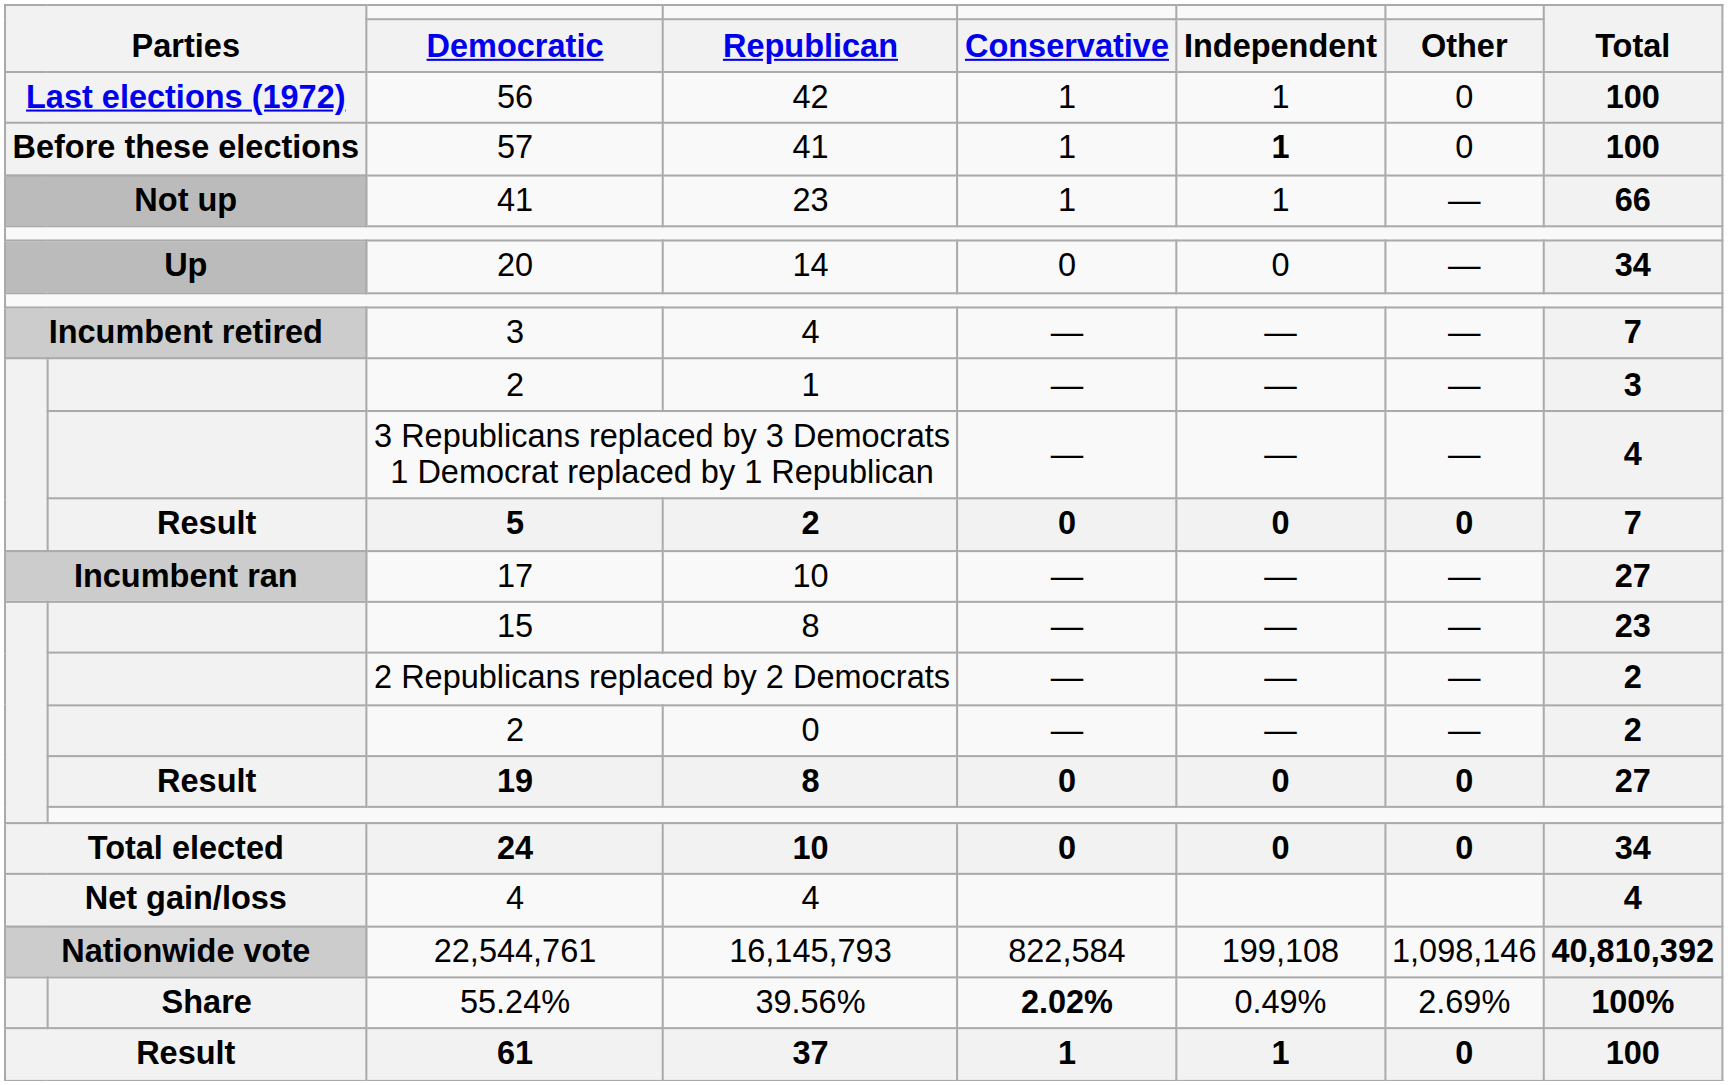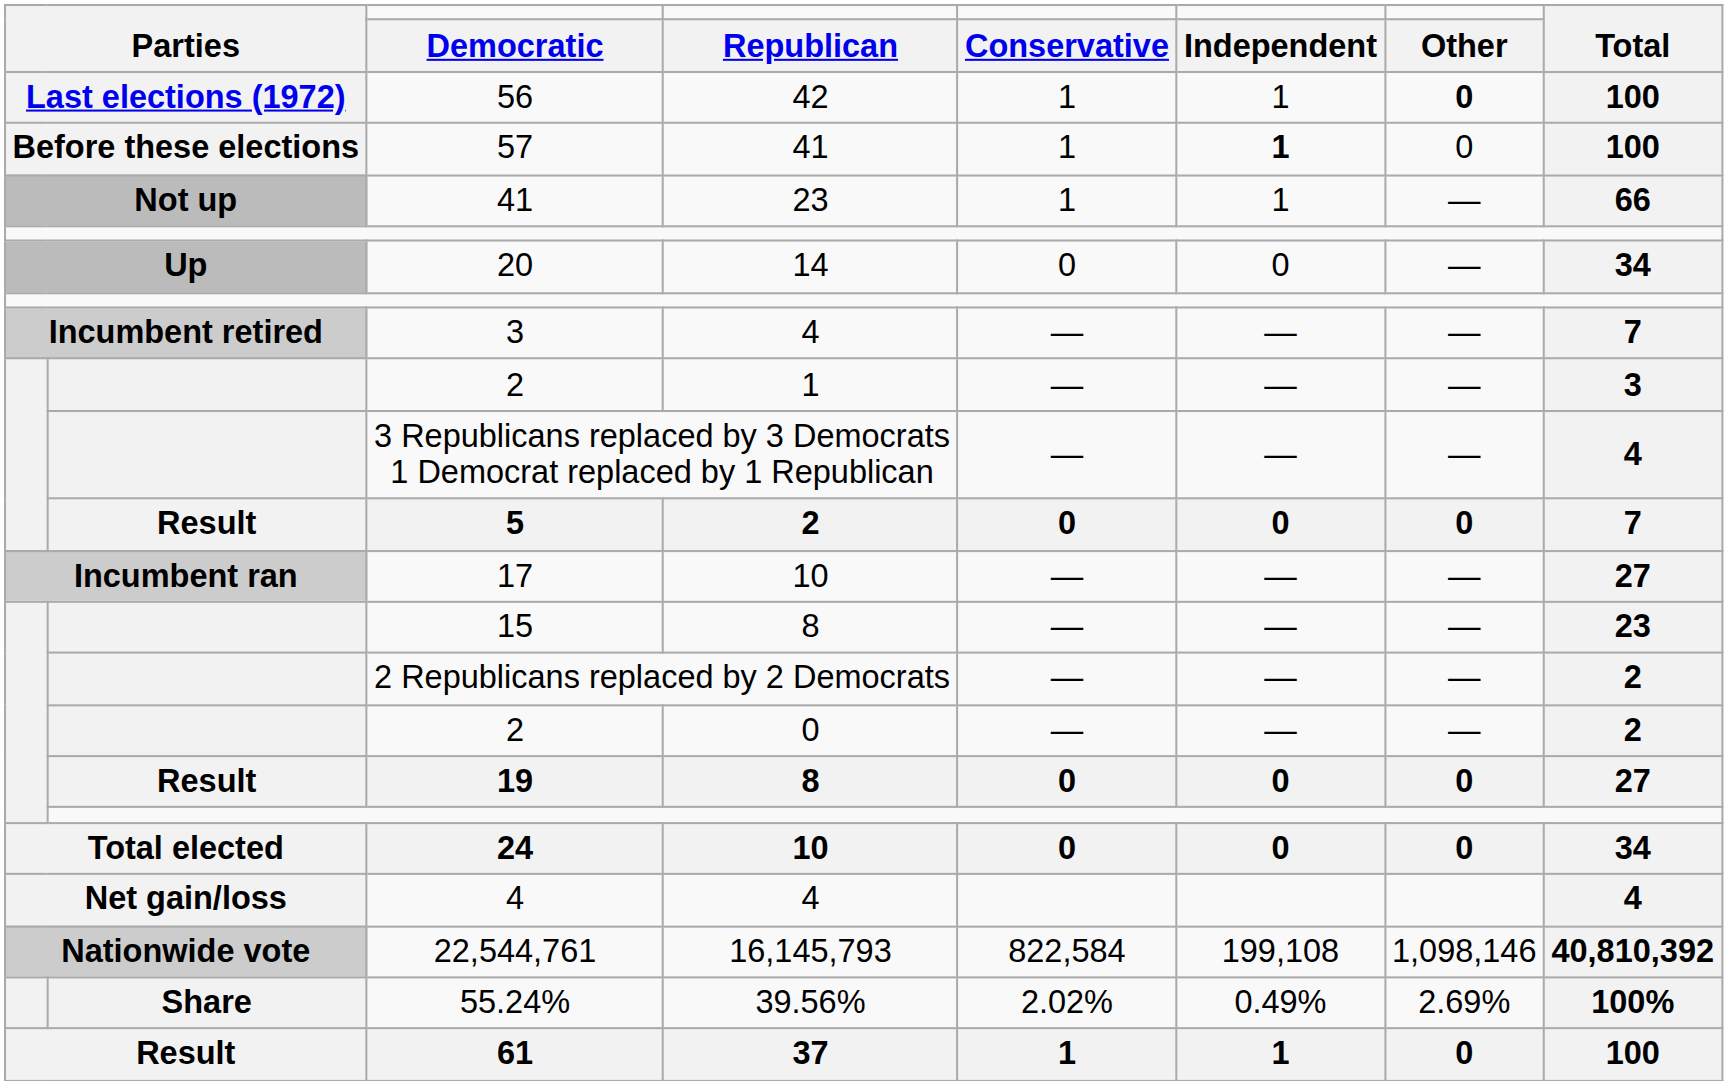56 | Other: normal -> bold
55.24% | Conservative: bold -> normal
